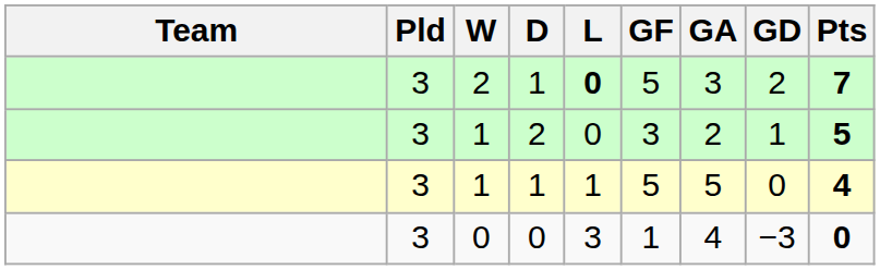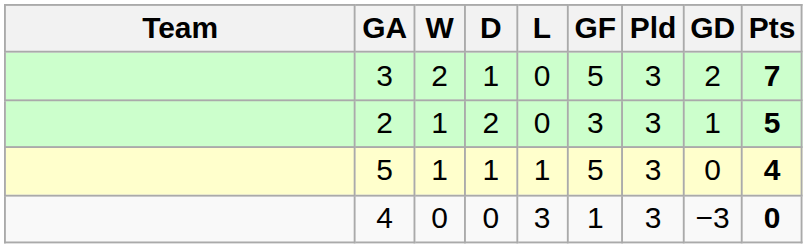columns swapped: Pld <-> GA
row 2 | L: bold -> normal
